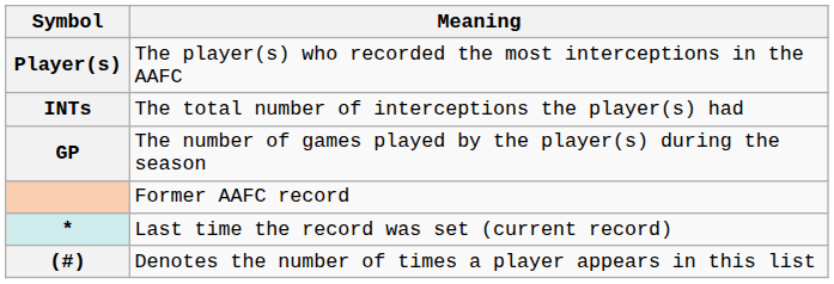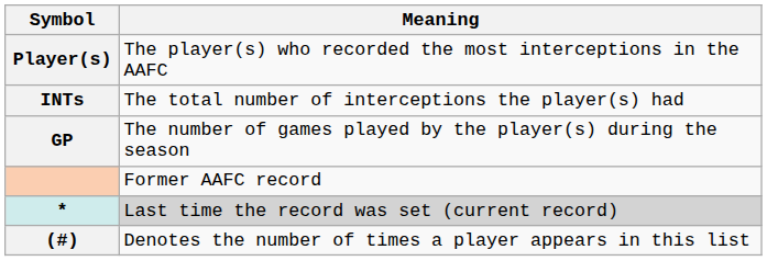* | Meaning: no background -> lightgrey background
